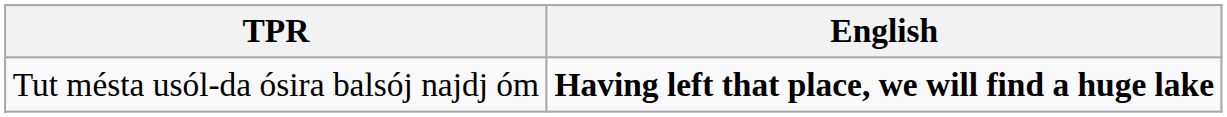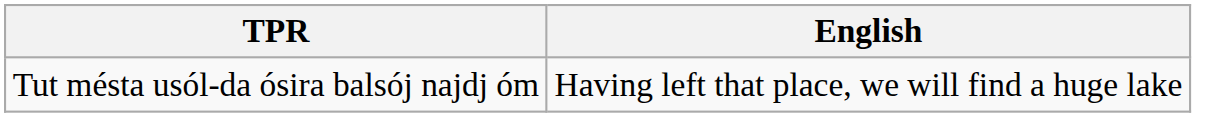Tut mésta usól-da ósira balsój najdj óm | English: bold -> normal
